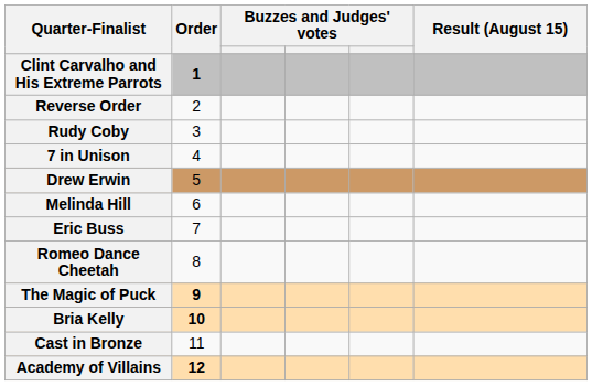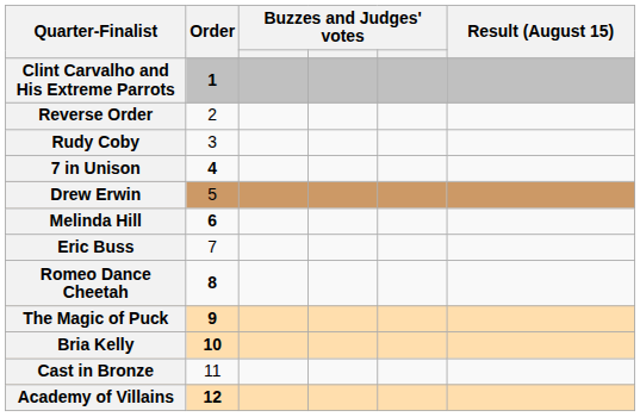7 in Unison | Order: normal -> bold
Melinda Hill | Order: normal -> bold
Romeo Dance Cheetah | Order: normal -> bold
